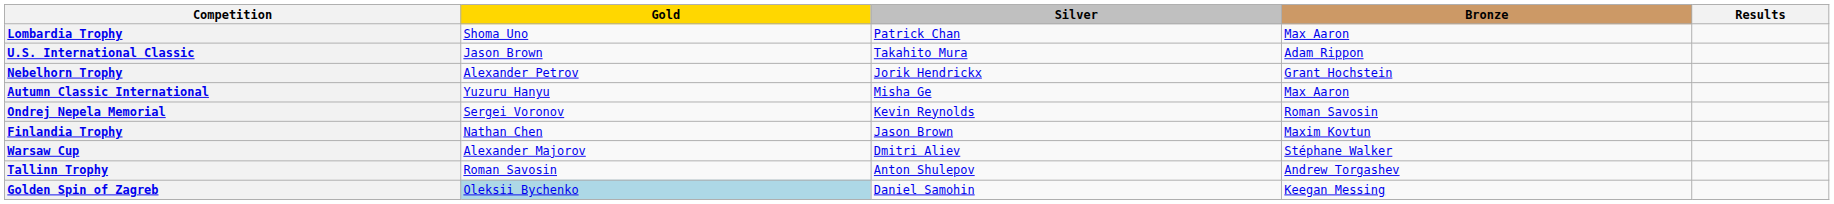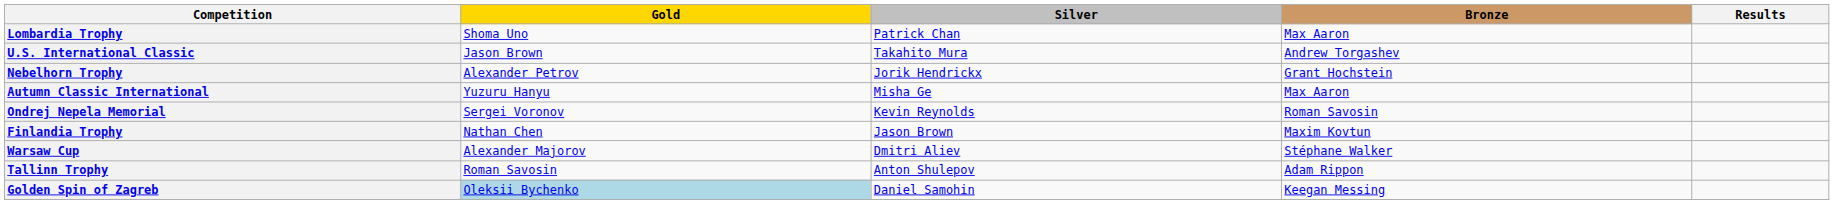U.S. International Classic | Bronze: Adam Rippon -> Andrew Torgashev
Tallinn Trophy | Bronze: Andrew Torgashev -> Adam Rippon
